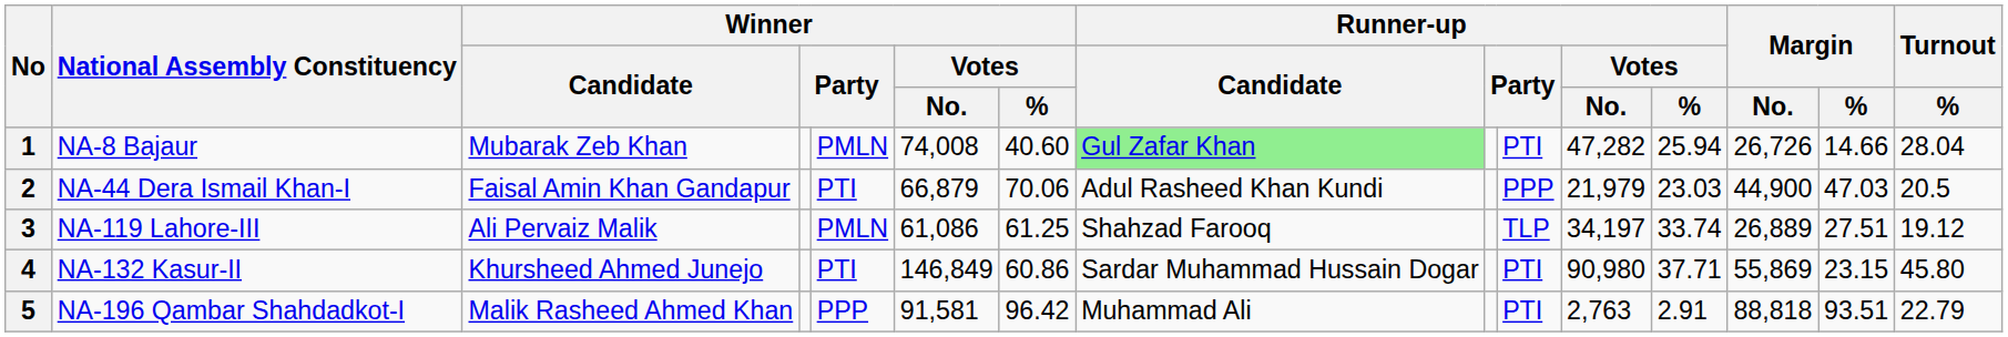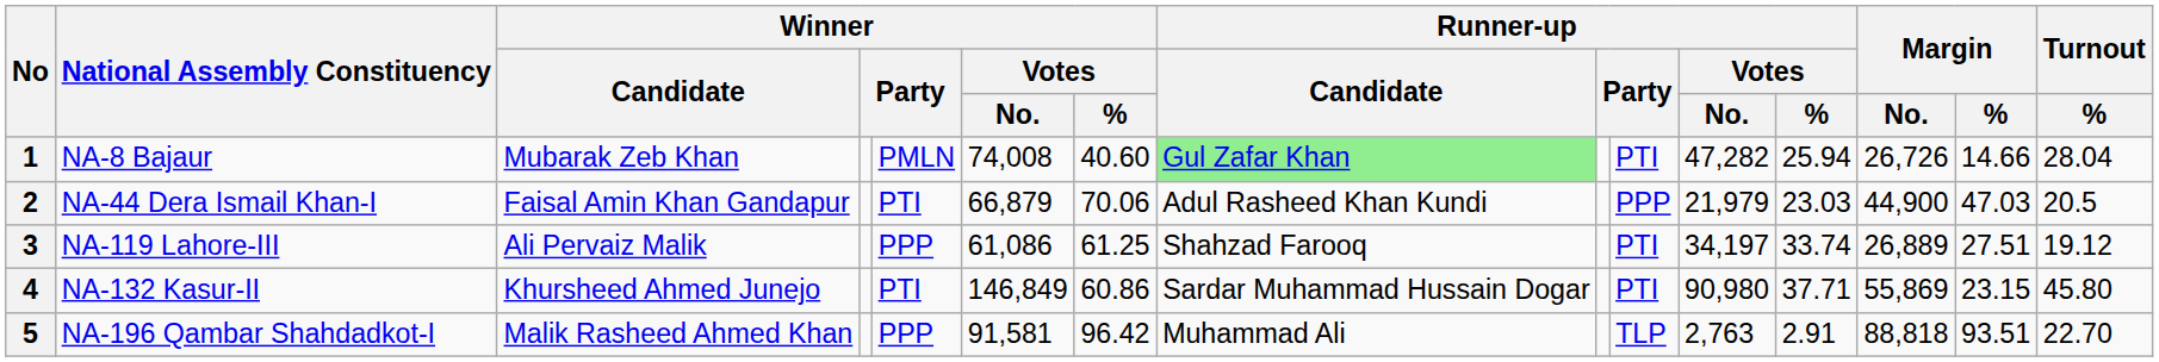3 | column 5: PMLN -> PPP
3 | column 10: TLP -> PTI
5 | column 10: PTI -> TLP
5 | Turnout / %: 22.79 -> 22.70
